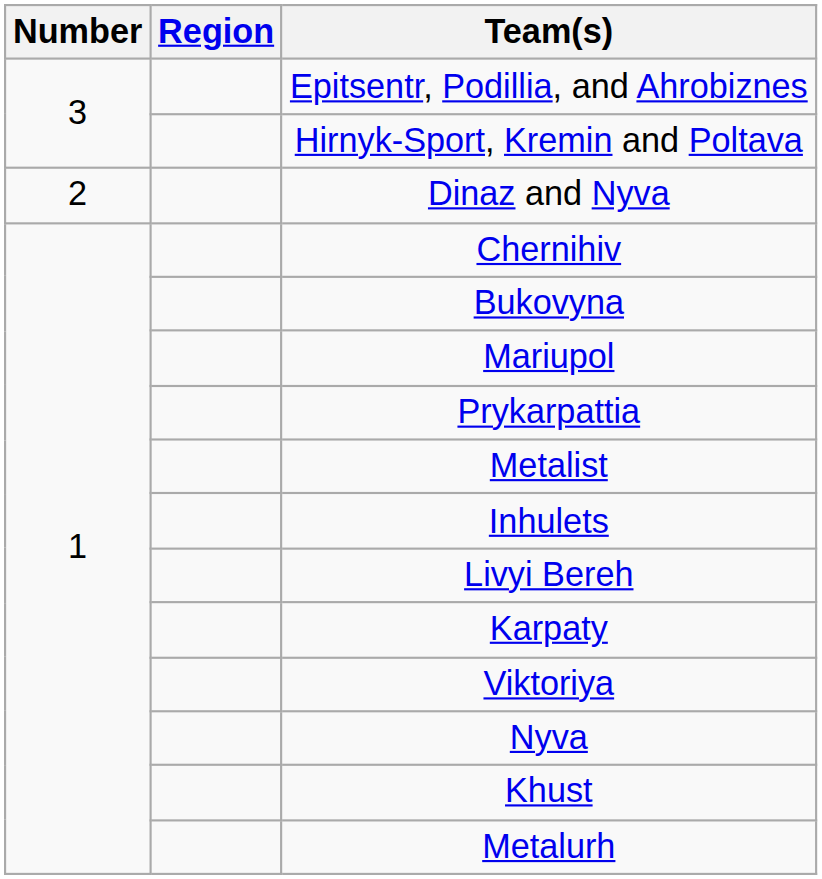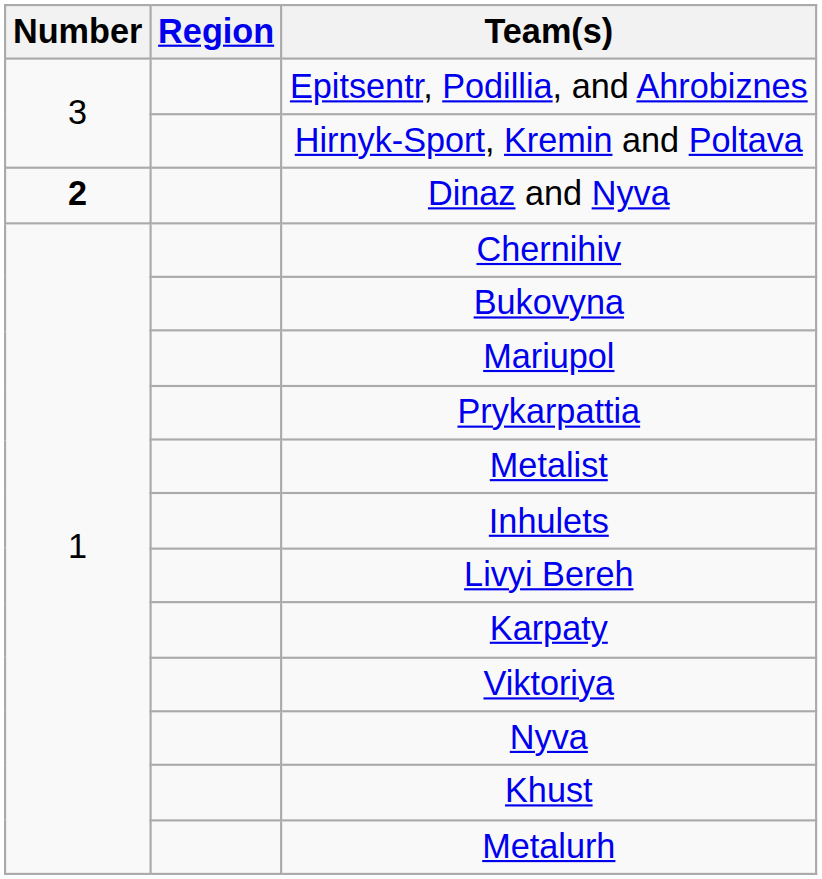Dinaz and Nyva | Number: normal -> bold
